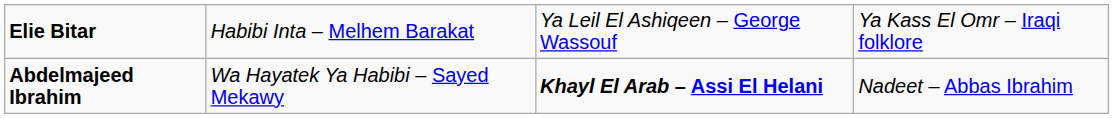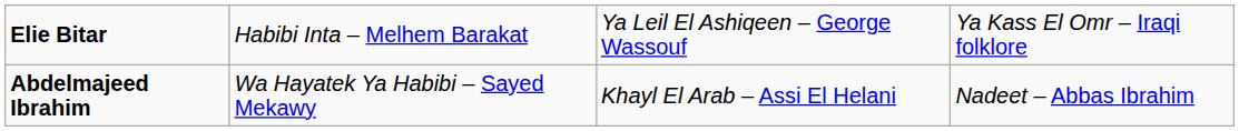Abdelmajeed Ibrahim | column 3: bold -> normal
